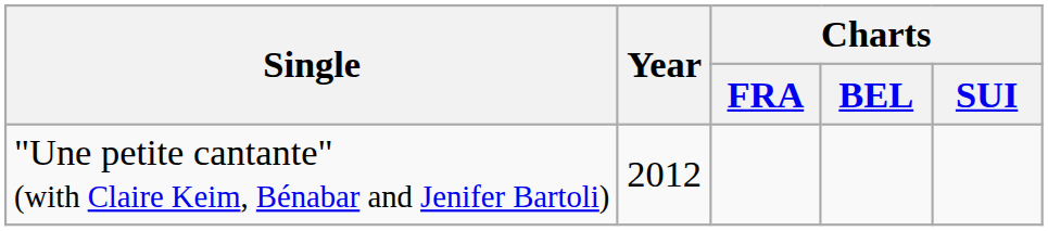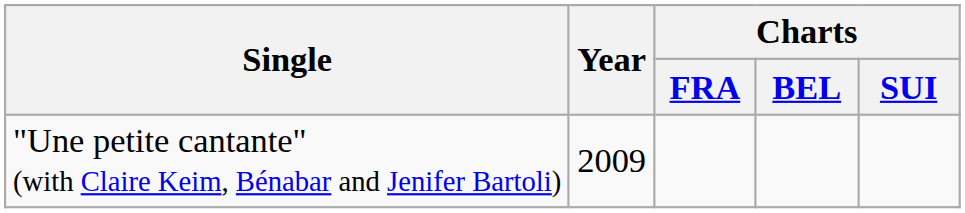row 3 | Year: 2012 -> 2009
